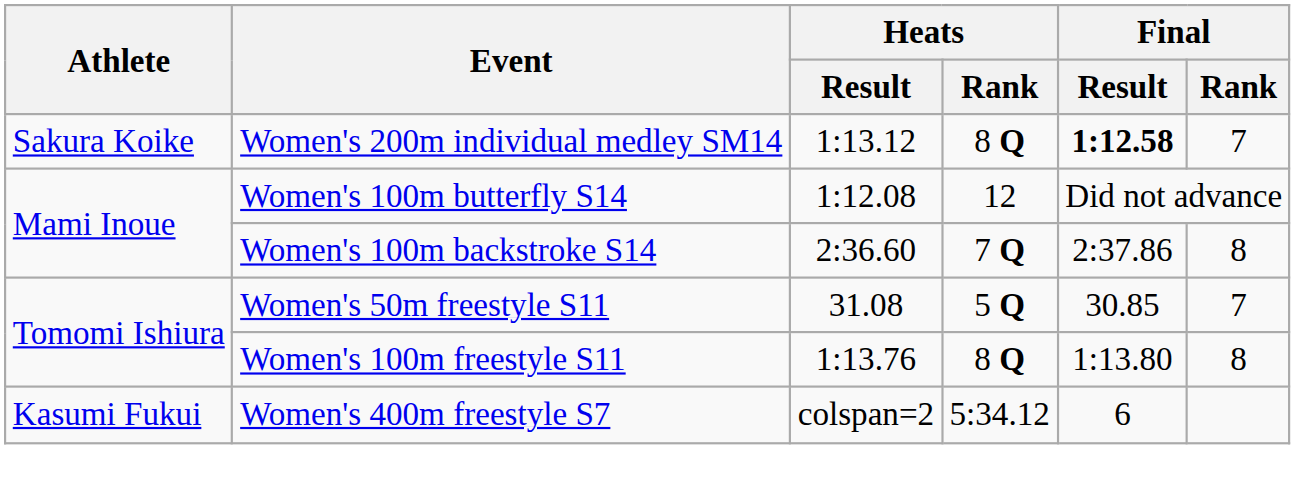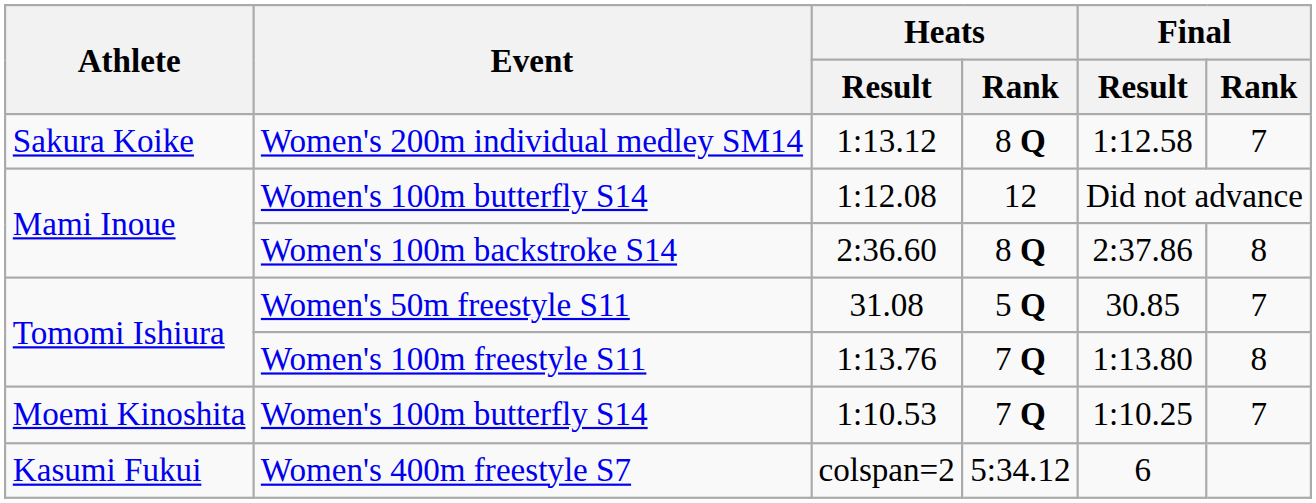1:13.12 | Final / Result: bold -> normal
2:36.60 | Heats / Rank: 7 Q -> 8 Q
1:13.76 | Heats / Rank: 8 Q -> 7 Q
+ row: Moemi Kinoshita | Women's 100m butterfly S14 | 1:10.53 | 7 Q | 1:10.25 | 7
